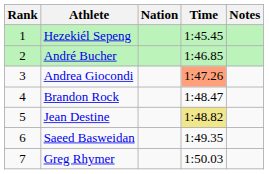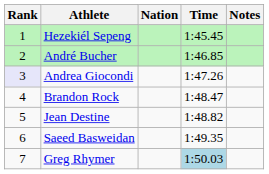Andrea Giocondi | Rank: no background -> lavender background
Andrea Giocondi | Time: lightsalmon background -> no background
Jean Destine | Time: khaki background -> no background
Greg Rhymer | Time: no background -> lightblue background
